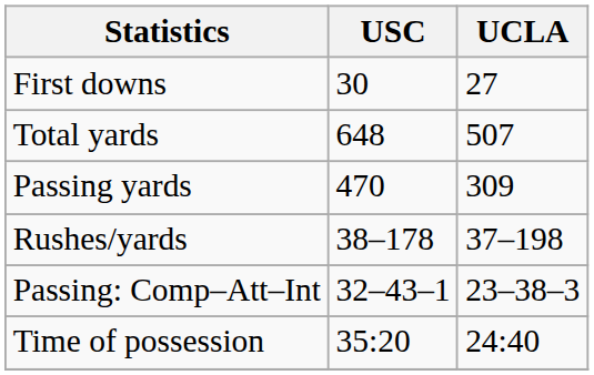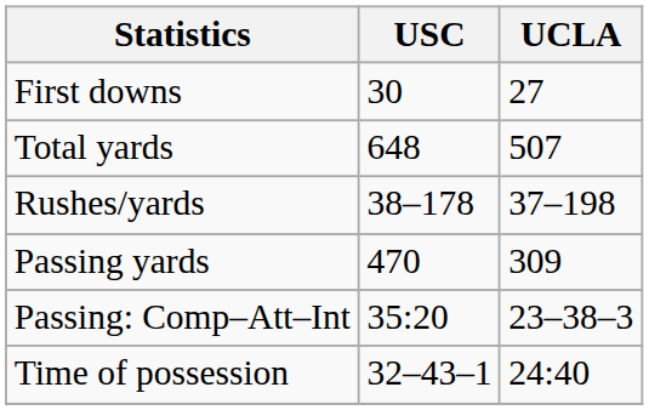rows swapped: Rushes/yards <-> Passing yards
Passing: Comp–Att–Int | USC: 32–43–1 -> 35:20
Time of possession | USC: 35:20 -> 32–43–1
